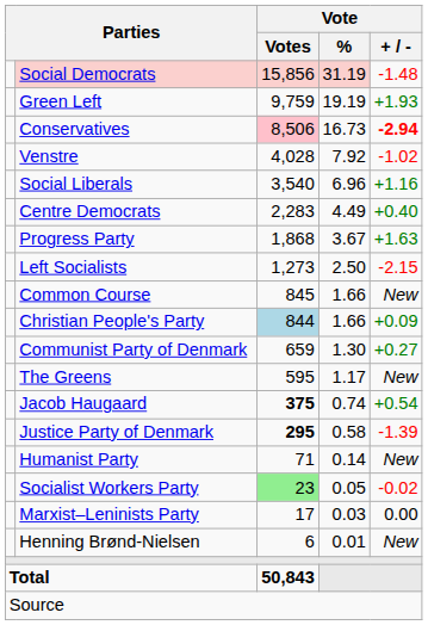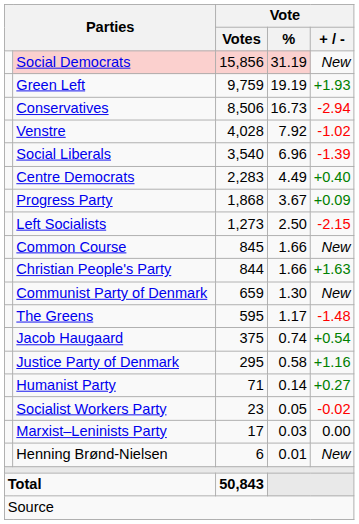Social Democrats | Vote / + / -: -1.48 -> New
Conservatives | Vote / Votes: pink background -> no background
Conservatives | Vote / + / -: bold -> normal
Social Liberals | Vote / + / -: +1.16 -> -1.39
Progress Party | Vote / + / -: +1.63 -> +0.09
Christian People's Party | Vote / Votes: lightblue background -> no background
Christian People's Party | Vote / + / -: +0.09 -> +1.63
Communist Party of Denmark | Vote / + / -: +0.27 -> New
The Greens | Vote / + / -: New -> -1.48
Jacob Haugaard | Vote / Votes: bold -> normal
Justice Party of Denmark | Vote / Votes: bold -> normal
Justice Party of Denmark | Vote / + / -: -1.39 -> +1.16
Humanist Party | Vote / + / -: New -> +0.27
Socialist Workers Party | Vote / Votes: lightgreen background -> no background
